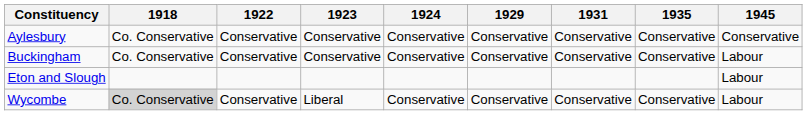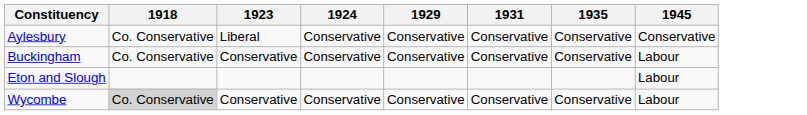- column: 1922 | Conservative | Conservative | Conservative
Aylesbury | 1923: Conservative -> Liberal
Wycombe | 1923: Liberal -> Conservative
